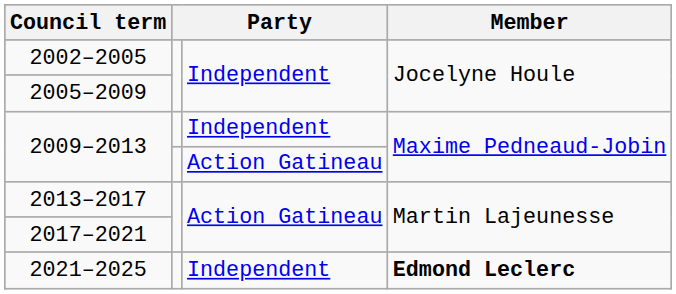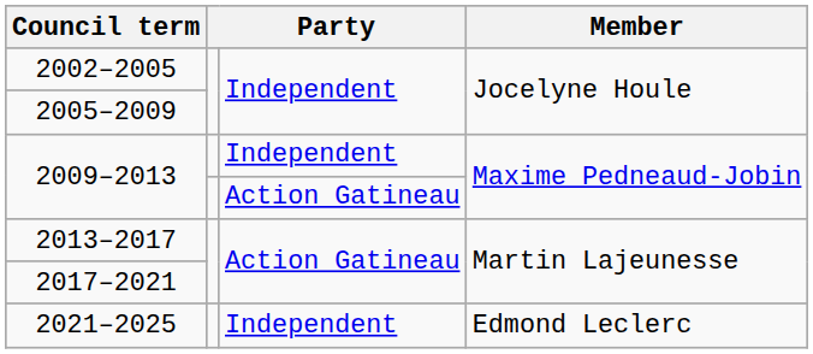2021–2025 | Member: bold -> normal
